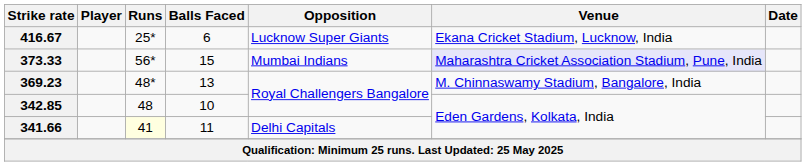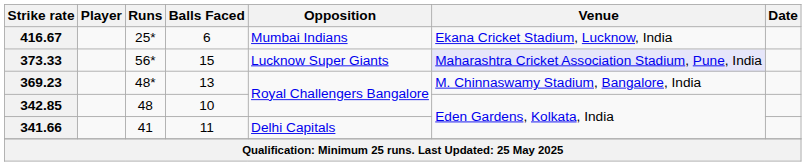416.67 | Opposition: Lucknow Super Giants -> Mumbai Indians
373.33 | Opposition: Mumbai Indians -> Lucknow Super Giants
341.66 | Runs: lightyellow background -> no background
